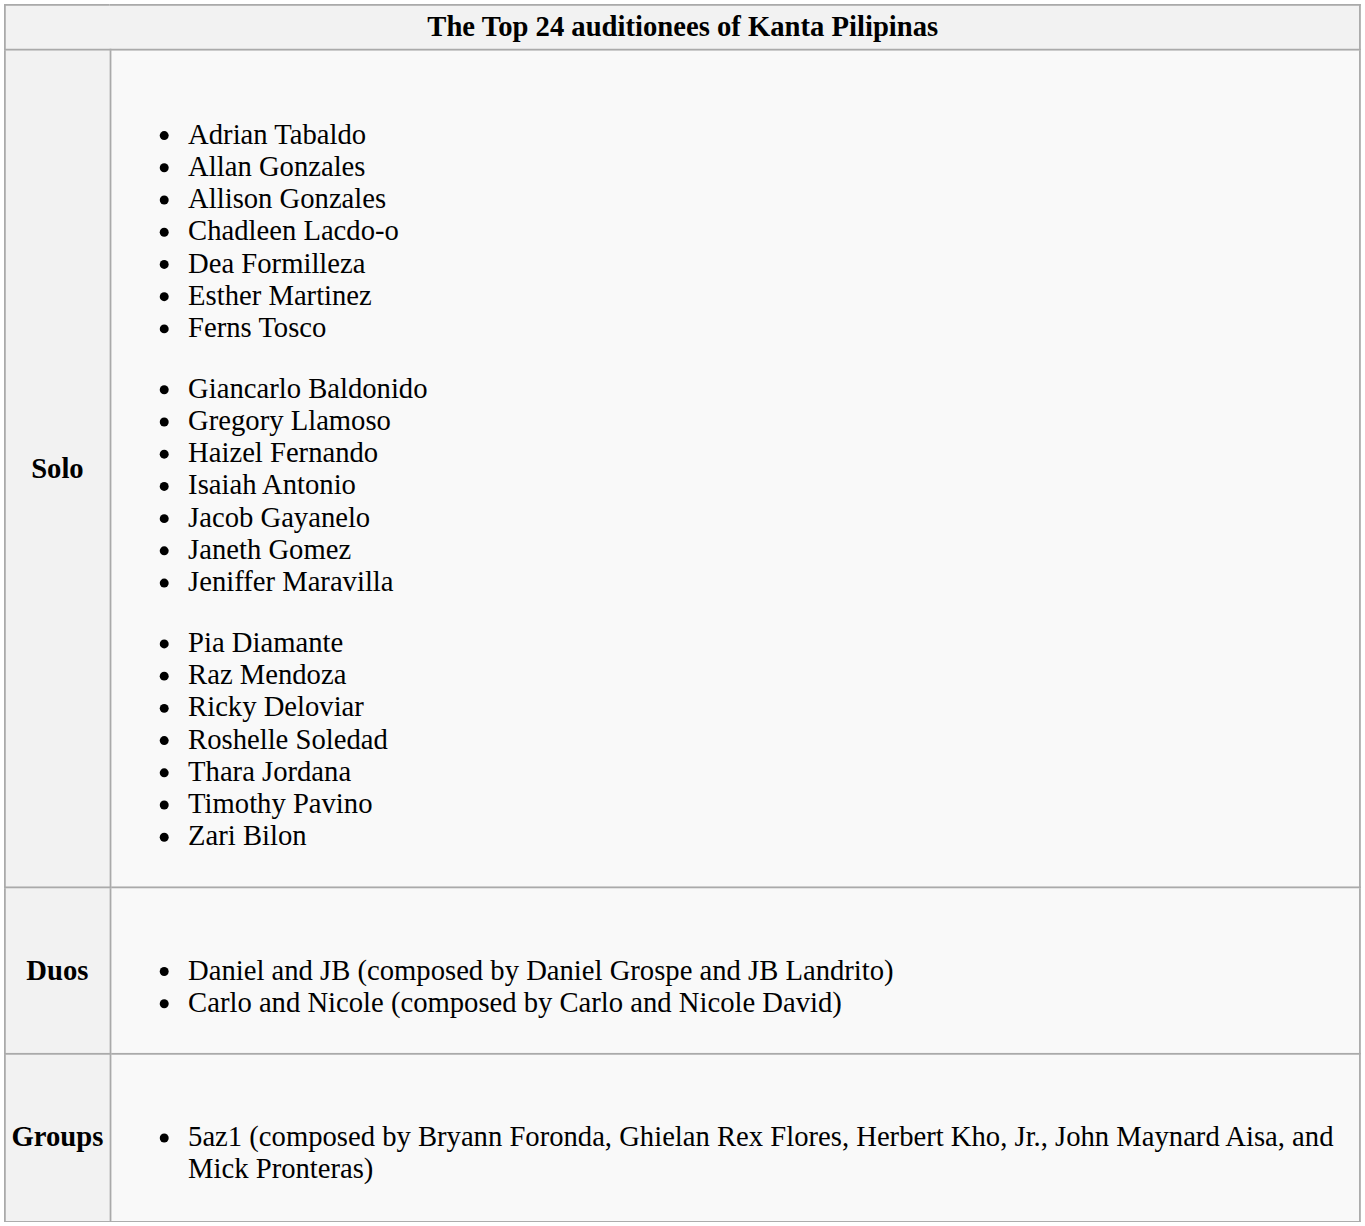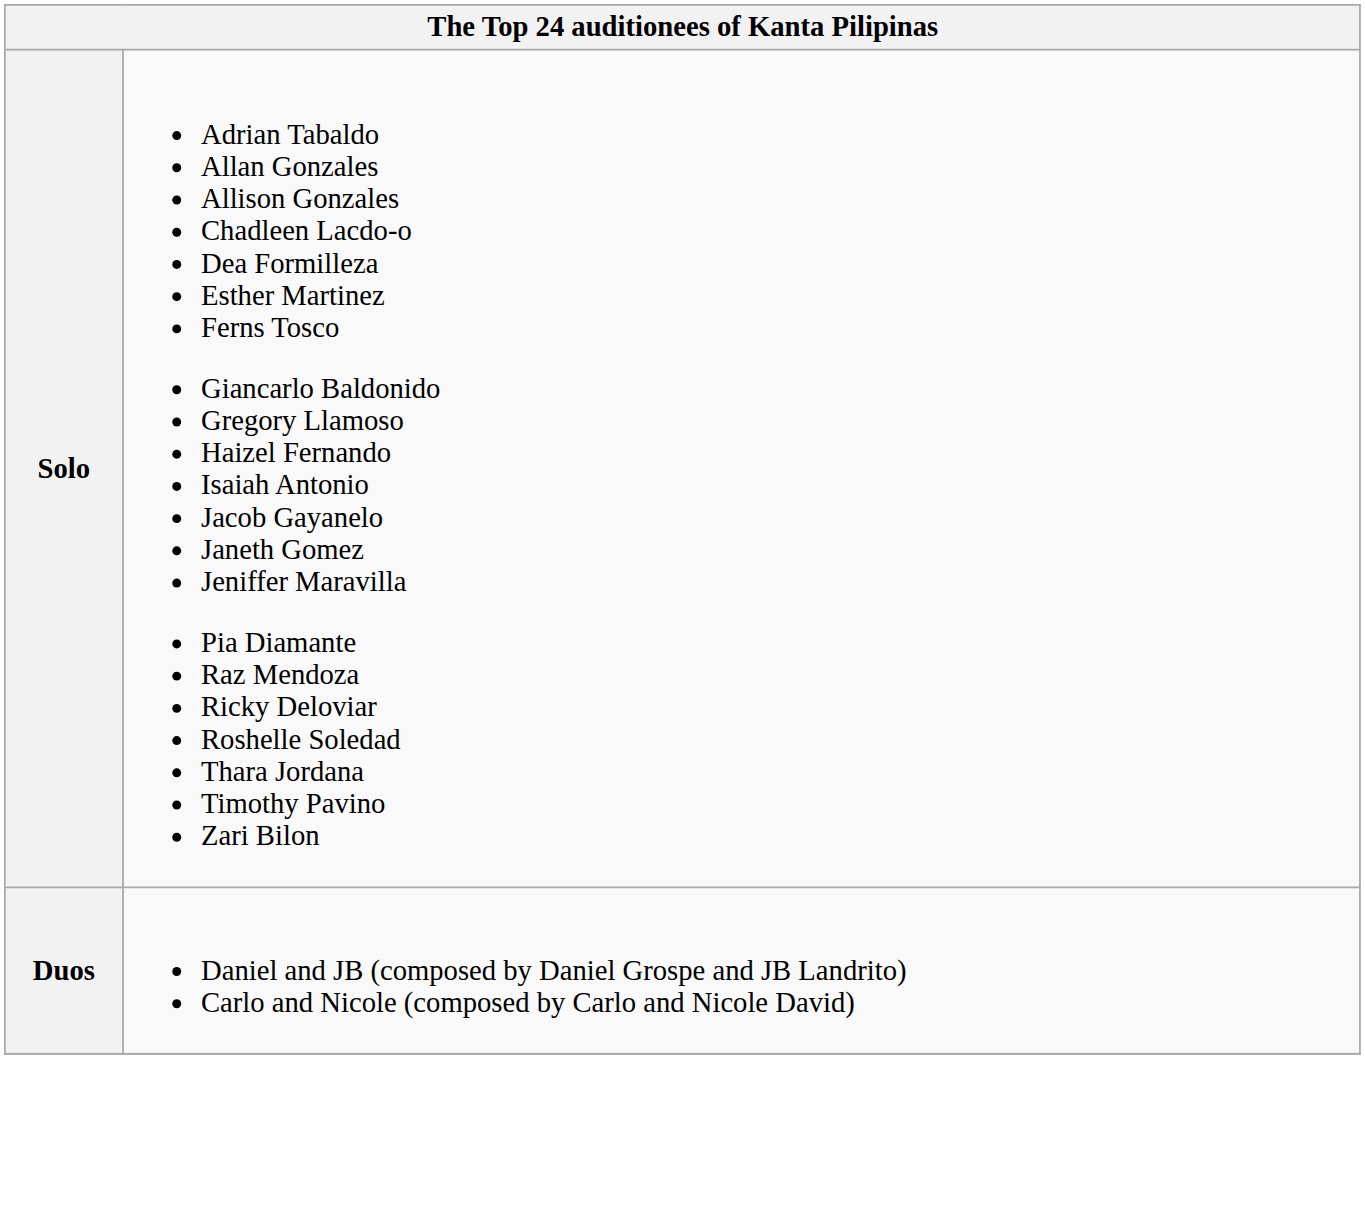- row: Groups | 5az1 (composed by Bryann Foronda, Ghielan Rex Flores, Herbert Kho, Jr., John Maynard Aisa, and Mick Pronteras)
